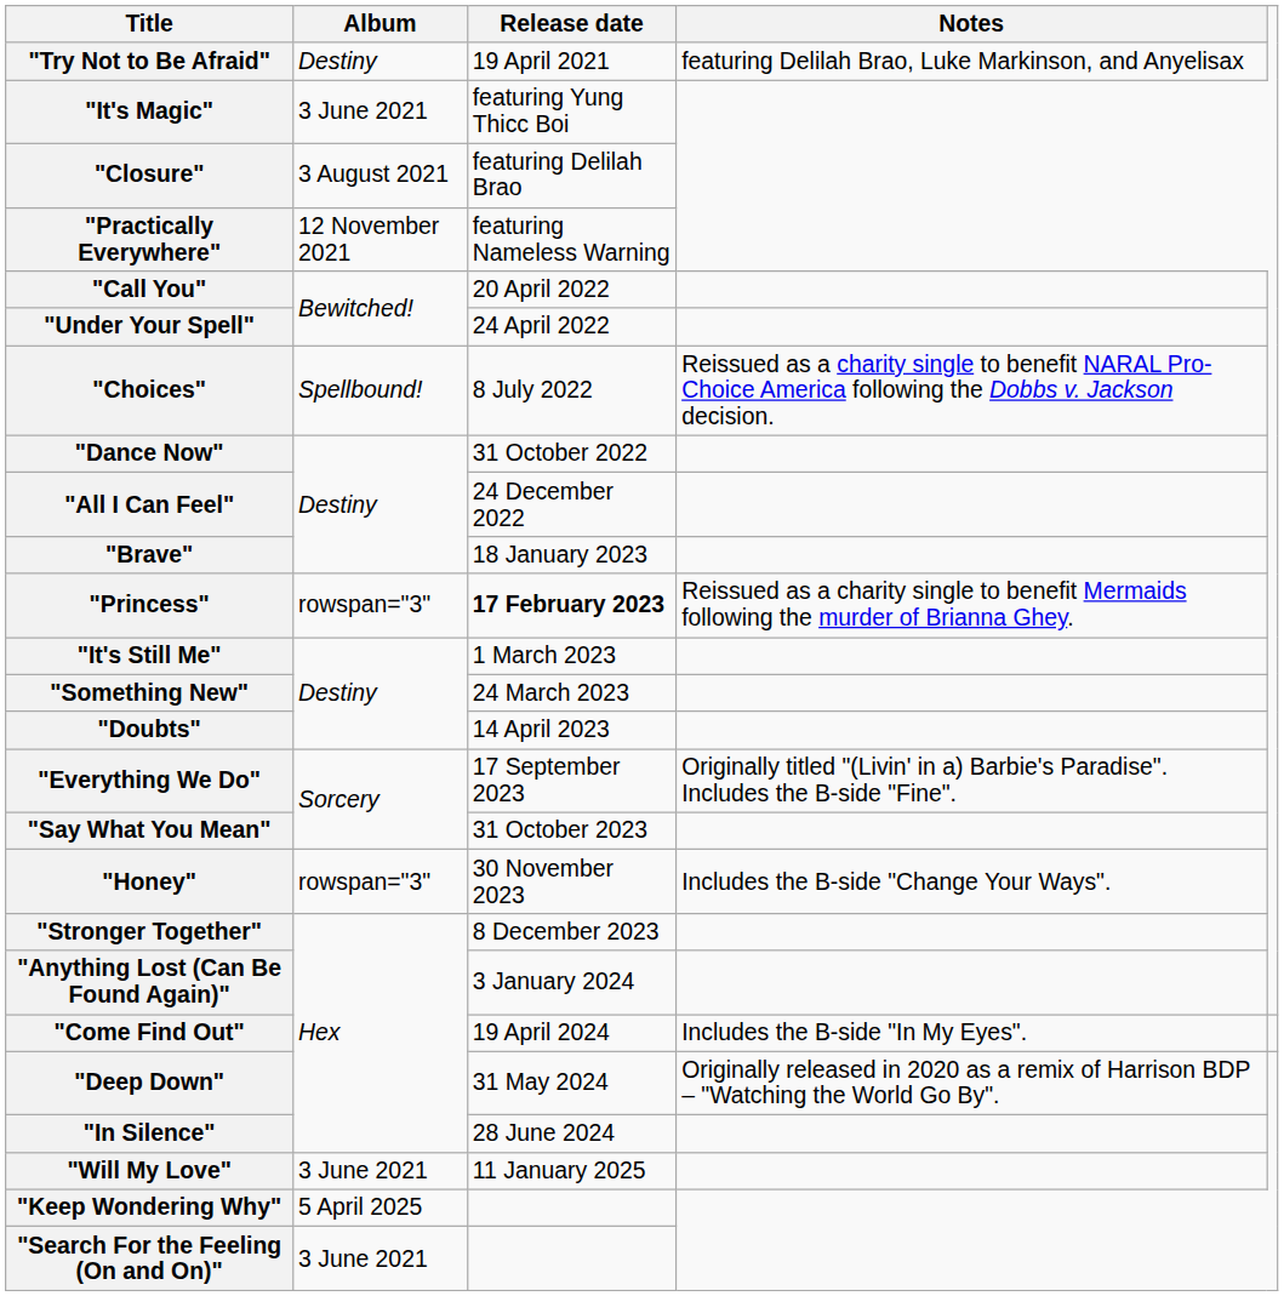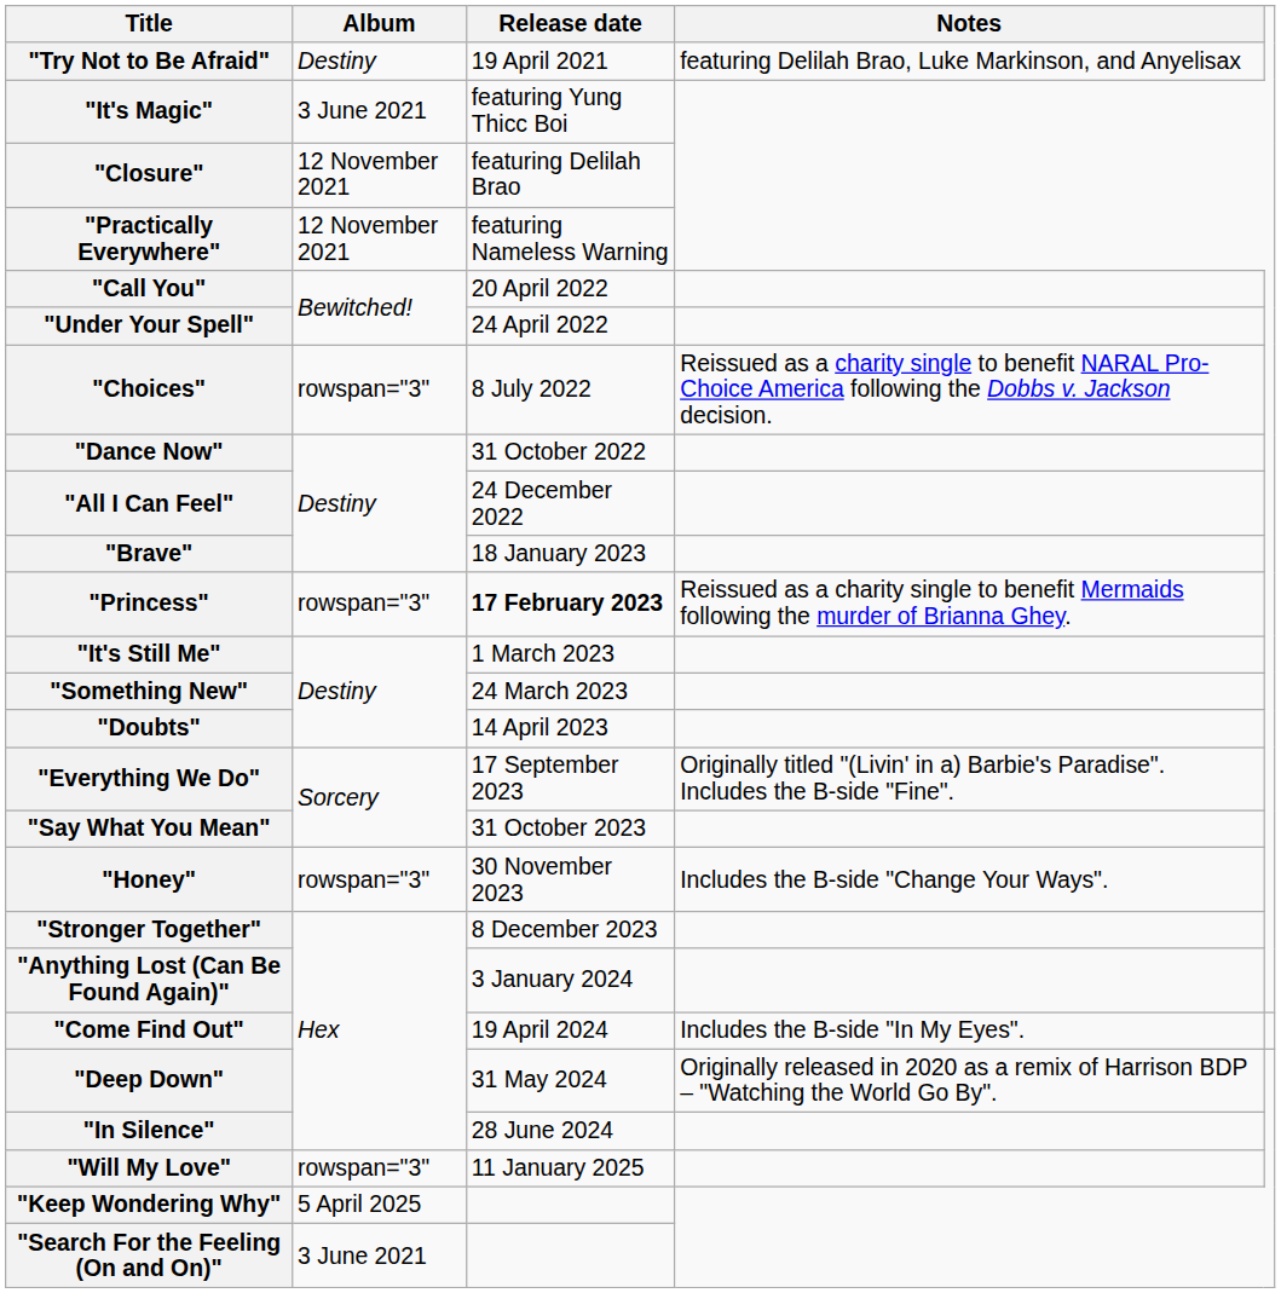"Closure" | Album: 3 August 2021 -> 12 November 2021
"Choices" | Album: Spellbound! -> rowspan="3"
"Will My Love" | Album: 3 June 2021 -> rowspan="3"
